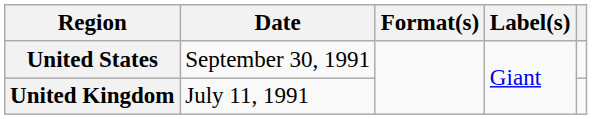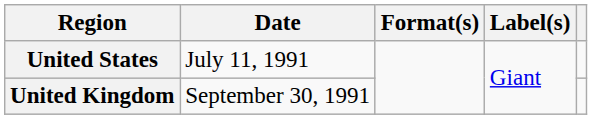United States | Date: September 30, 1991 -> July 11, 1991
United Kingdom | Date: July 11, 1991 -> September 30, 1991
